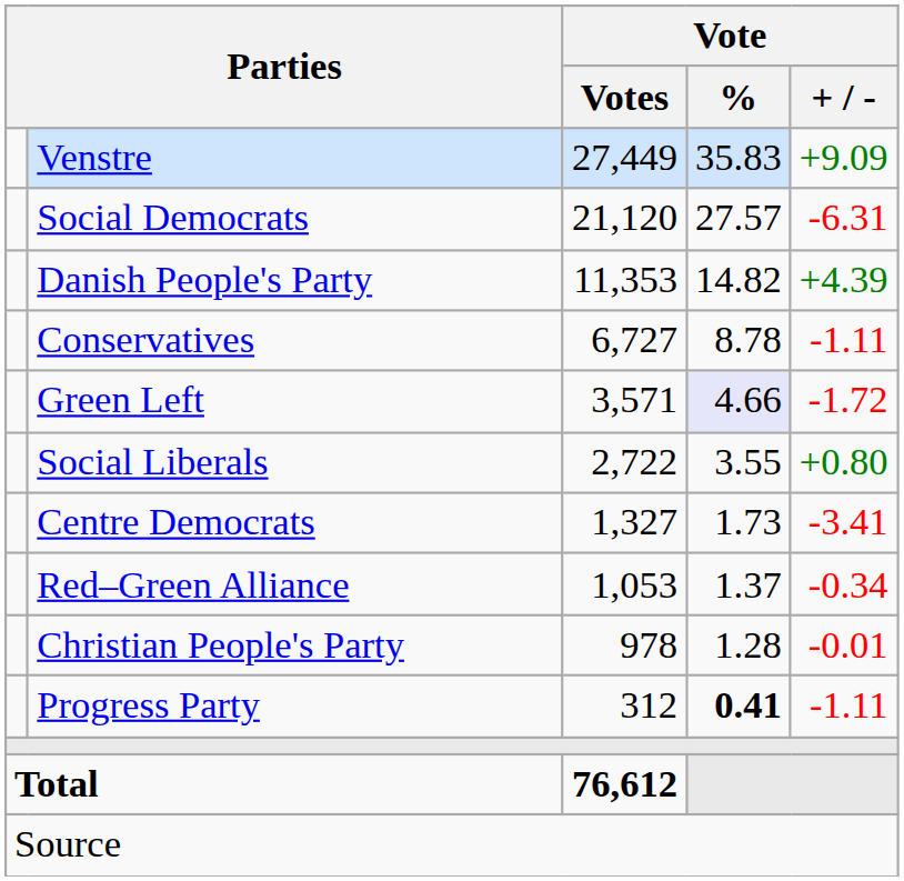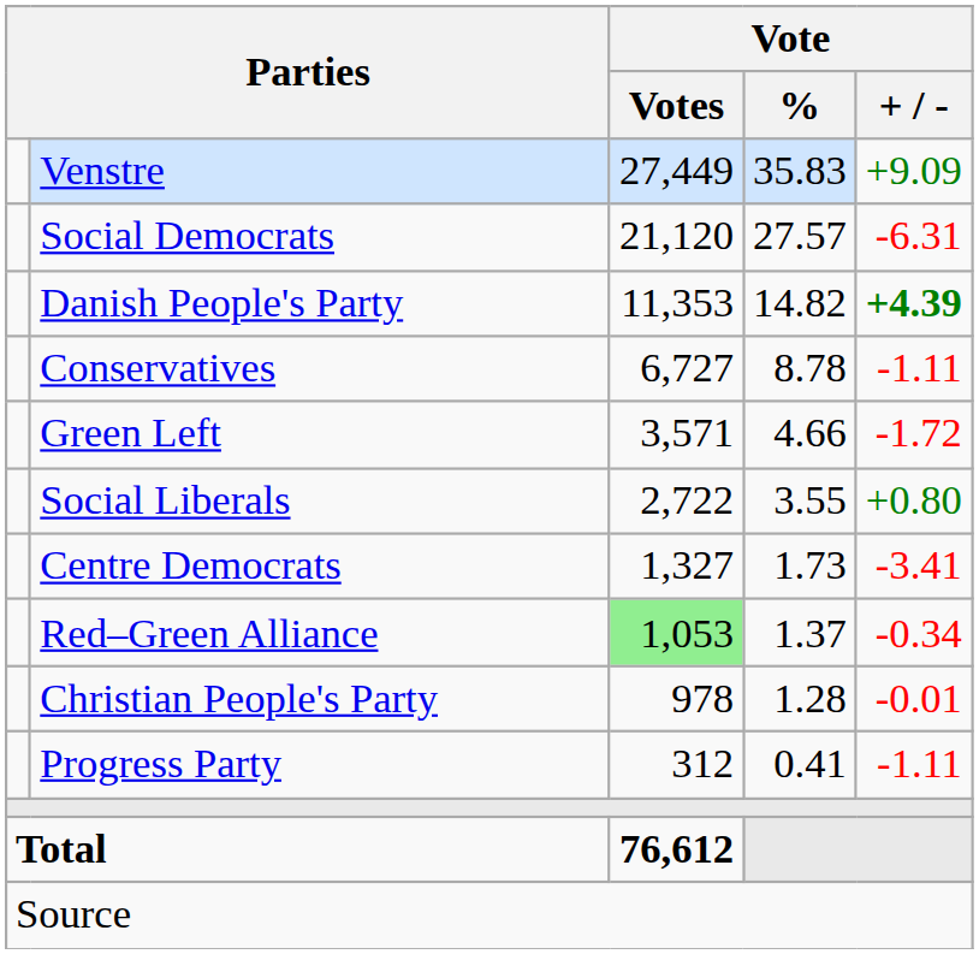Danish People's Party | Vote / + / -: normal -> bold
Green Left | Vote / %: lavender background -> no background
Red–Green Alliance | Vote / Votes: no background -> lightgreen background
Progress Party | Vote / %: bold -> normal
